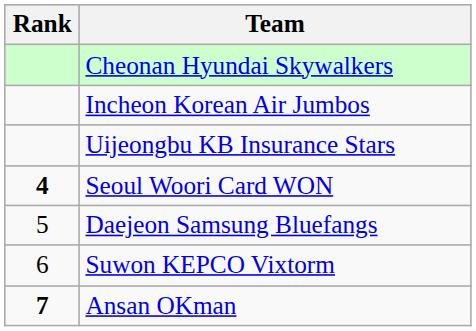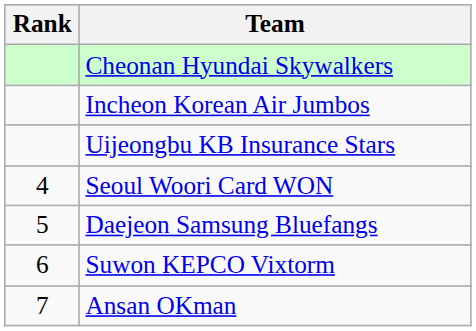Seoul Woori Card WON | Rank: bold -> normal
Ansan OKman | Rank: bold -> normal
